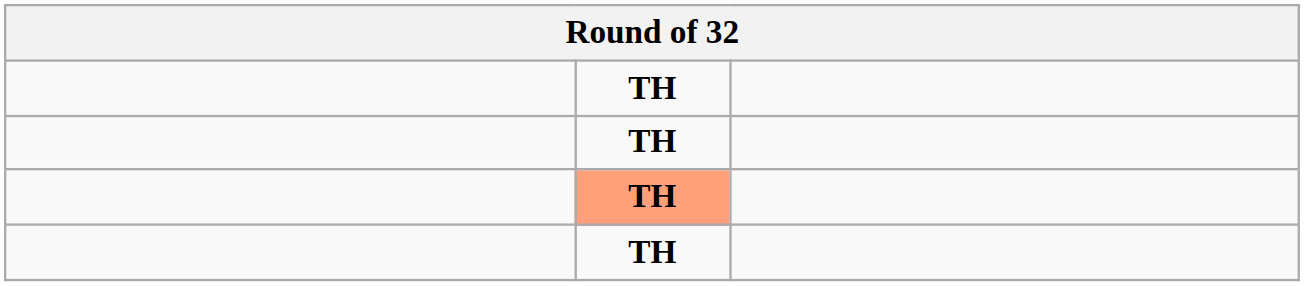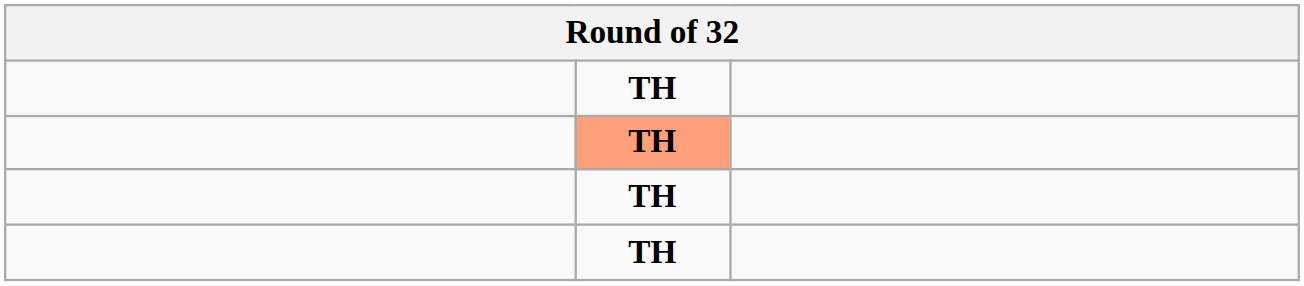row 3 | TH: no background -> lightsalmon background
row 4 | TH: lightsalmon background -> no background
